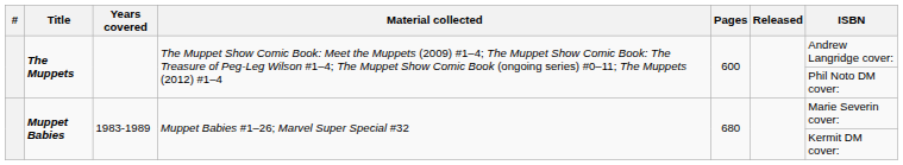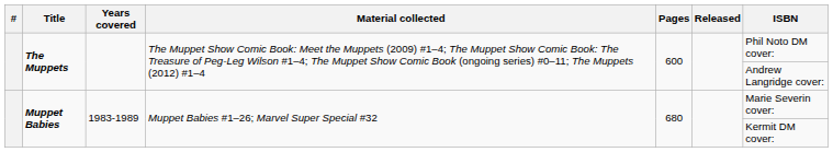row 2 | ISBN: Andrew Langridge cover: -> Phil Noto DM cover:
row 3 | ISBN: Phil Noto DM cover: -> Andrew Langridge cover:
